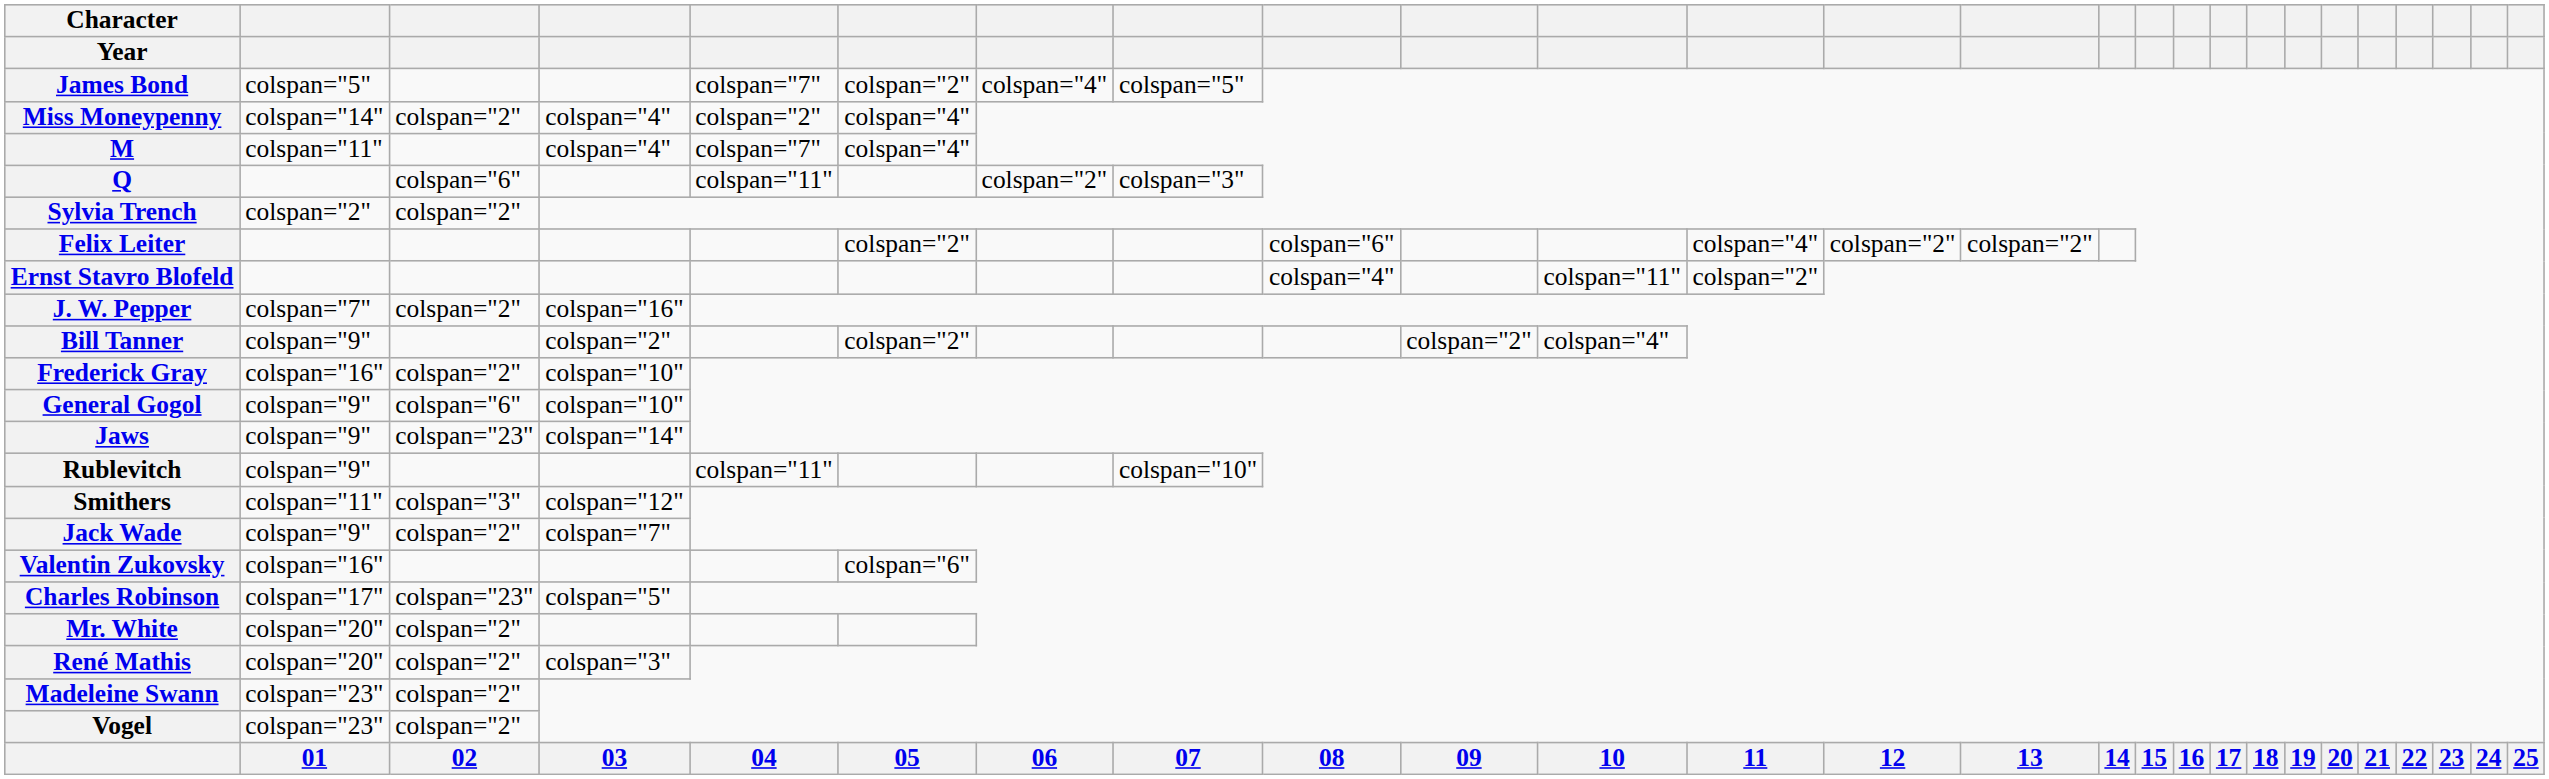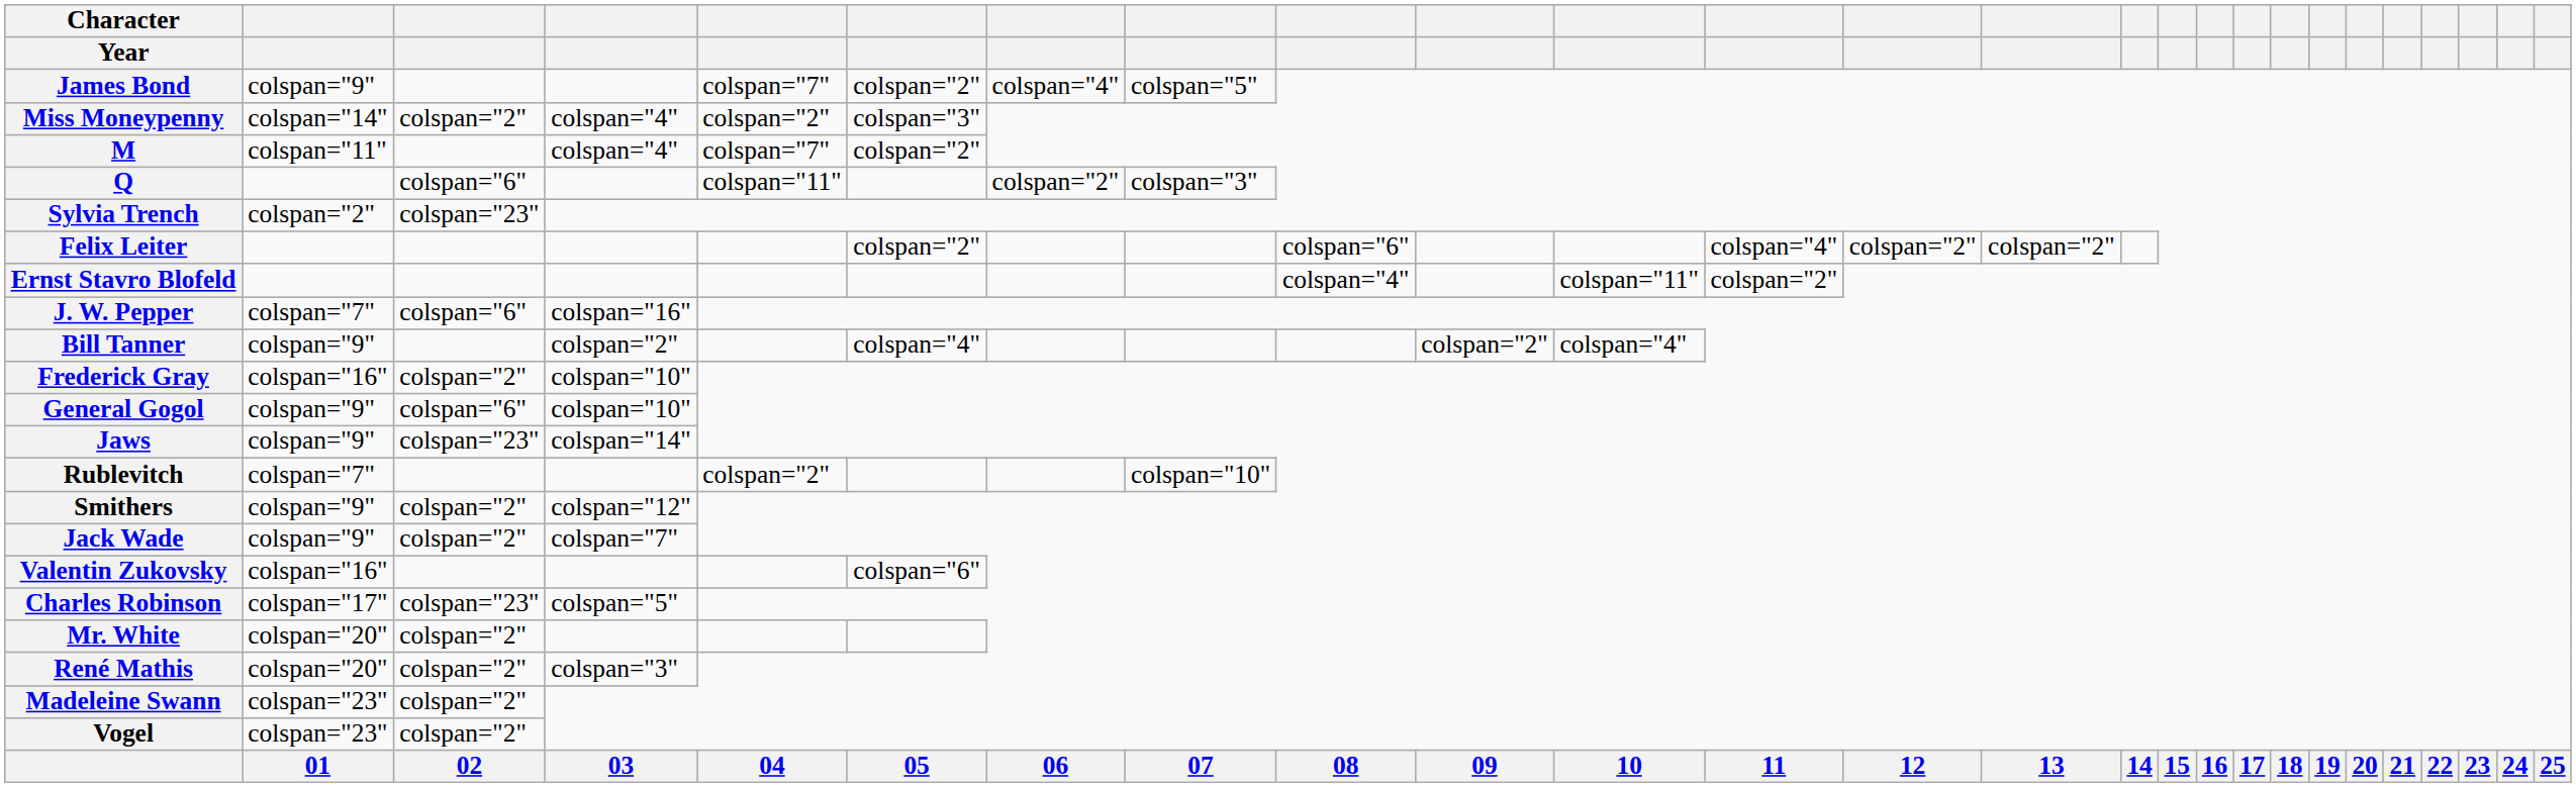James Bond | column 2: colspan="5" -> colspan="9"
Miss Moneypenny | column 6: colspan="4" -> colspan="3"
M | column 6: colspan="4" -> colspan="2"
Sylvia Trench | column 3: colspan="2" -> colspan="23"
J. W. Pepper | column 3: colspan="2" -> colspan="6"
Bill Tanner | column 6: colspan="2" -> colspan="4"
Rublevitch | column 2: colspan="9" -> colspan="7"
Rublevitch | column 5: colspan="11" -> colspan="2"
Smithers | column 2: colspan="11" -> colspan="9"
Smithers | column 3: colspan="3" -> colspan="2"
